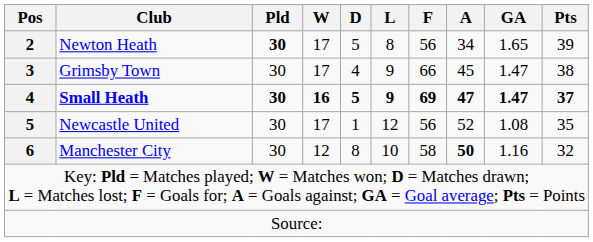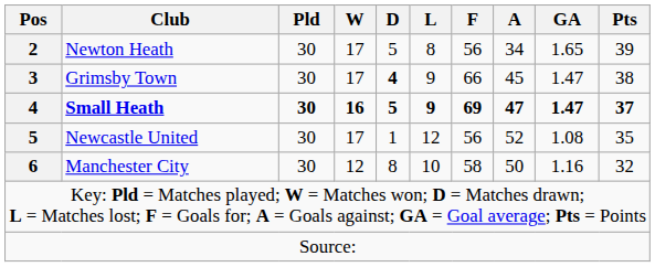Newton Heath | Pld: bold -> normal
Grimsby Town | D: normal -> bold
Manchester City | A: bold -> normal
